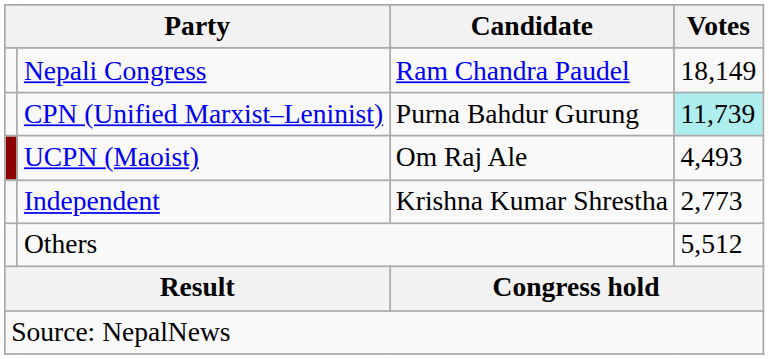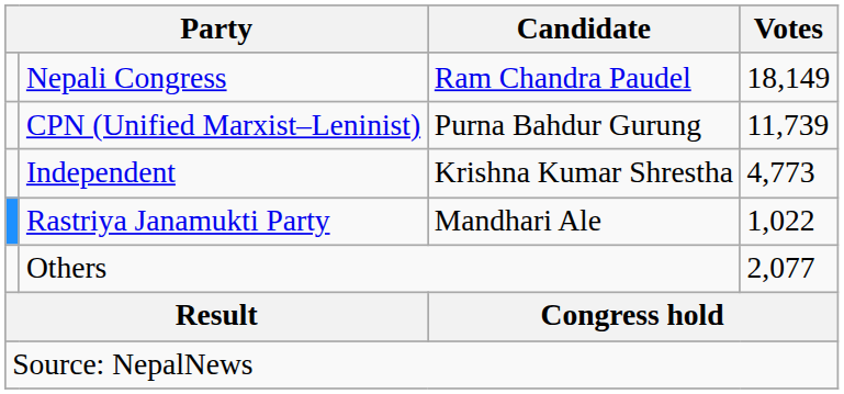CPN (Unified Marxist–Leninist) | Votes: paleturquoise background -> no background
- row: UCPN (Maoist) | Om Raj Ale | 4,493
Independent | Votes: 2,773 -> 4,773
+ row: Rastriya Janamukti Party | Mandhari Ale | 1,022
Others | Votes: 5,512 -> 2,077
